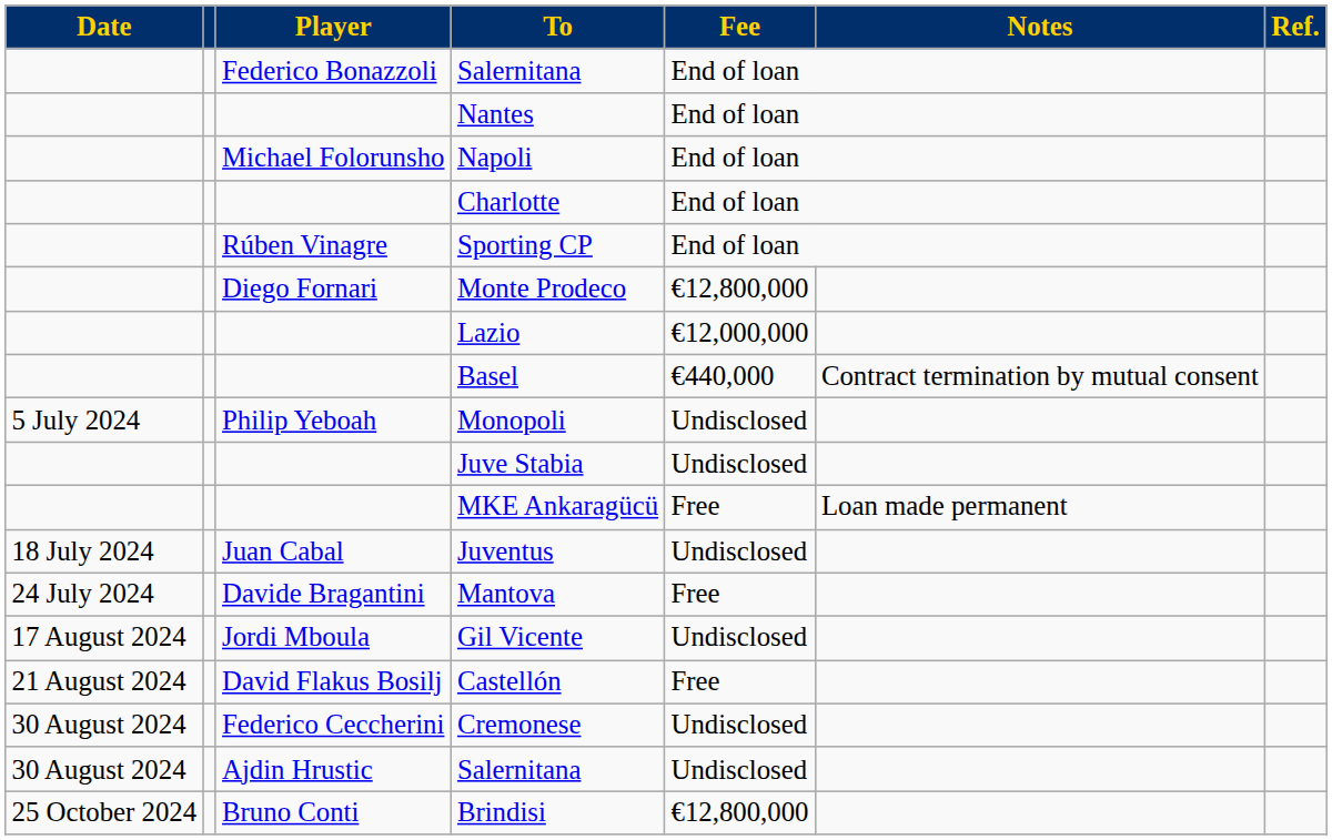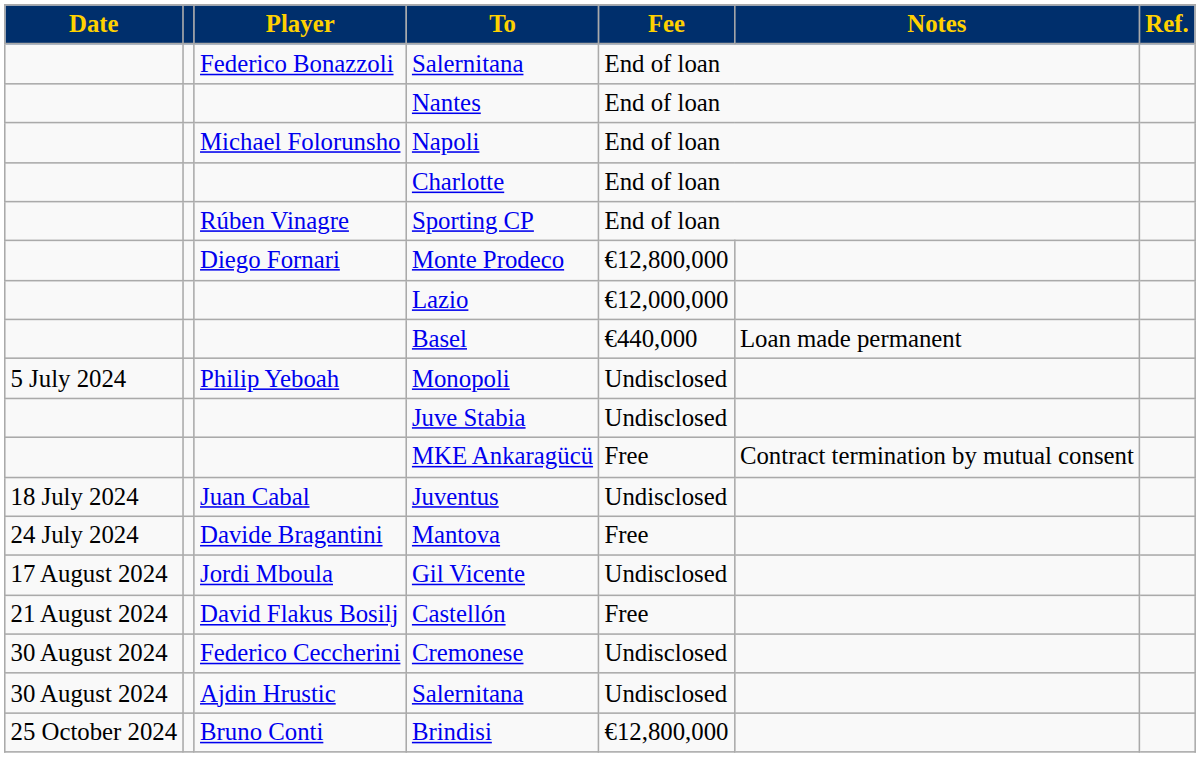Basel | Notes: Contract termination by mutual consent -> Loan made permanent
MKE Ankaragücü | Notes: Loan made permanent -> Contract termination by mutual consent
